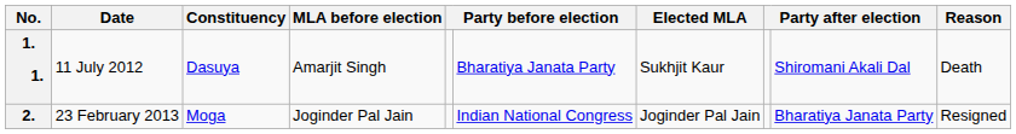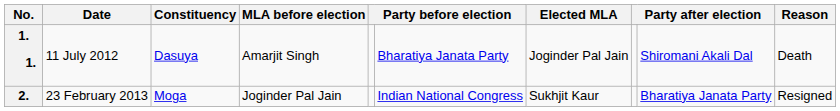1. | Elected MLA: Sukhjit Kaur -> Joginder Pal Jain
2. | Elected MLA: Joginder Pal Jain -> Sukhjit Kaur
